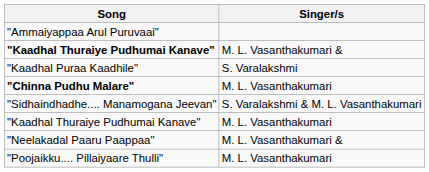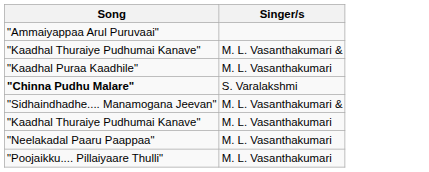row 3 | Song: bold -> normal
row 4 | Singer/s: S. Varalakshmi -> M. L. Vasanthakumari
row 5 | Singer/s: M. L. Vasanthakumari -> S. Varalakshmi
row 6 | Singer/s: S. Varalakshmi & M. L. Vasanthakumari -> M. L. Vasanthakumari &
row 8 | Singer/s: M. L. Vasanthakumari & -> M. L. Vasanthakumari
